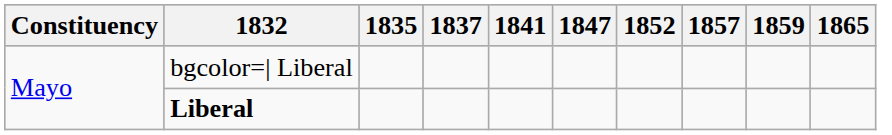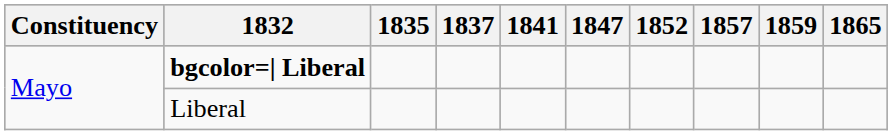bgcolor=| Liberal | 1832: normal -> bold
Liberal | 1832: bold -> normal
